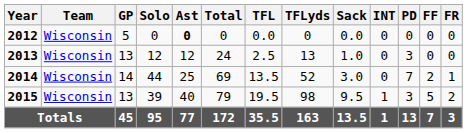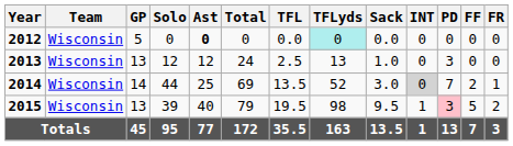2012 | TFLyds: no background -> paleturquoise background
2014 | INT: no background -> lightgrey background
2015 | PD: no background -> pink background
